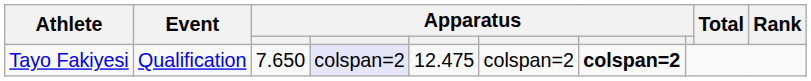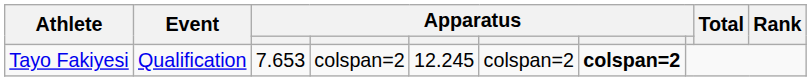Tayo Fakiyesi | column 3: 7.650 -> 7.653
Tayo Fakiyesi | column 4: lavender background -> no background
Tayo Fakiyesi | column 5: 12.475 -> 12.245
